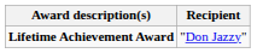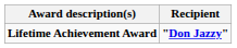Lifetime Achievement Award | Recipient: normal -> bold
